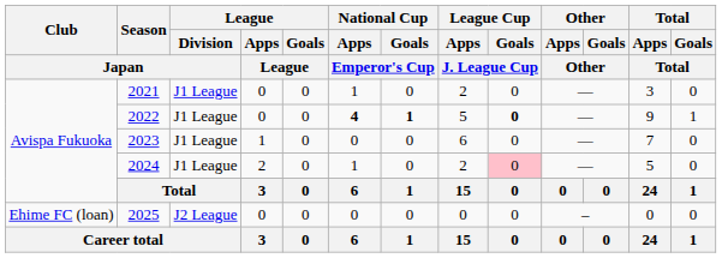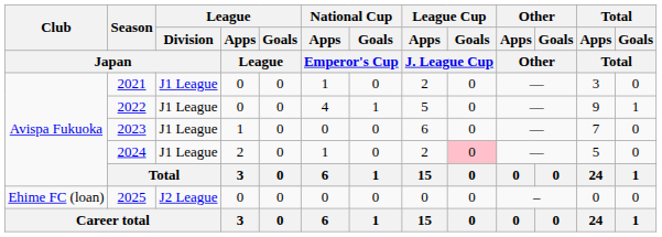2022 | National Cup / Apps / Emperor's Cup: bold -> normal
2022 | National Cup / Goals / Emperor's Cup: bold -> normal
2022 | League Cup / Goals / J. League Cup: bold -> normal
